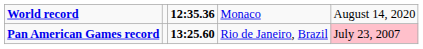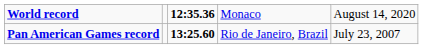Pan American Games record | column 5: pink background -> no background
